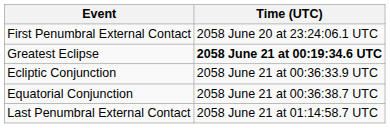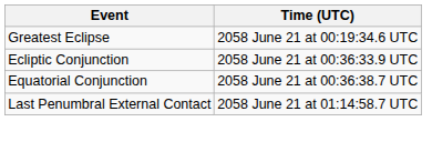- row: First Penumbral External Contact | 2058 June 20 at 23:24:06.1 UTC
Greatest Eclipse | Time (UTC): bold -> normal
